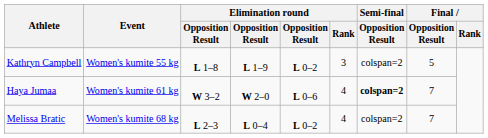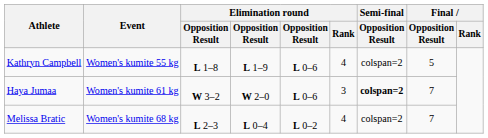Kathryn Campbell | column 5: L 0–2 -> L 0–6
Kathryn Campbell | Elimination round / Rank: 3 -> 4
Haya Jumaa | Elimination round / Rank: 4 -> 3
